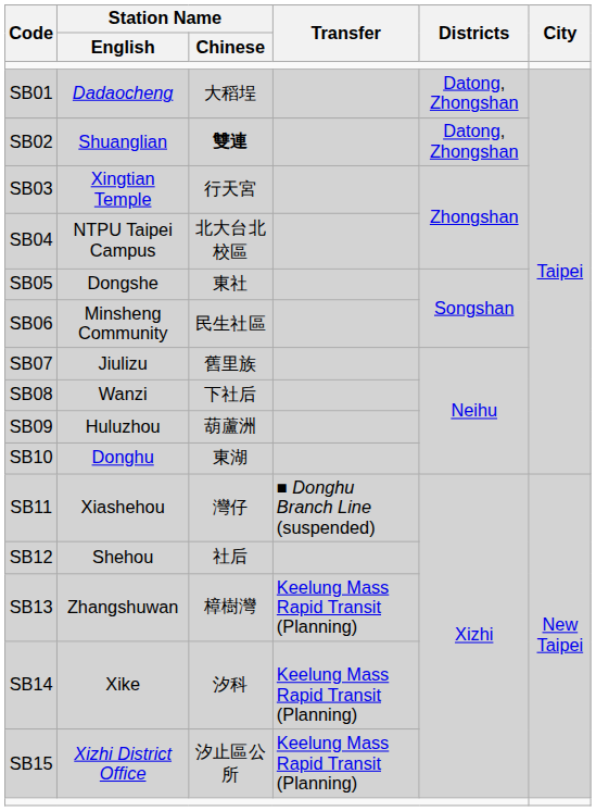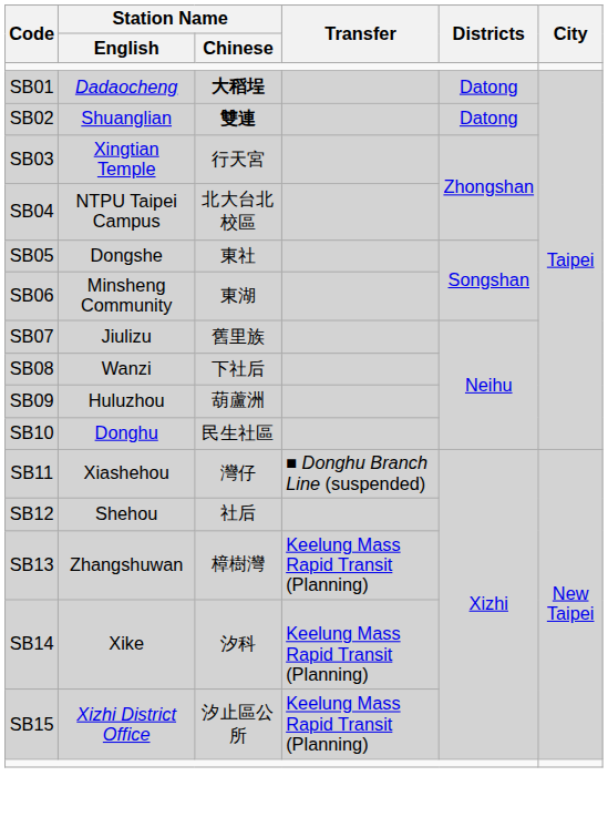SB01 | Station Name / Chinese: normal -> bold
SB01 | Districts: Datong, Zhongshan -> Datong
SB02 | Districts: Datong, Zhongshan -> Datong
SB06 | Station Name / Chinese: 民生社區 -> 東湖
SB10 | Station Name / Chinese: 東湖 -> 民生社區
